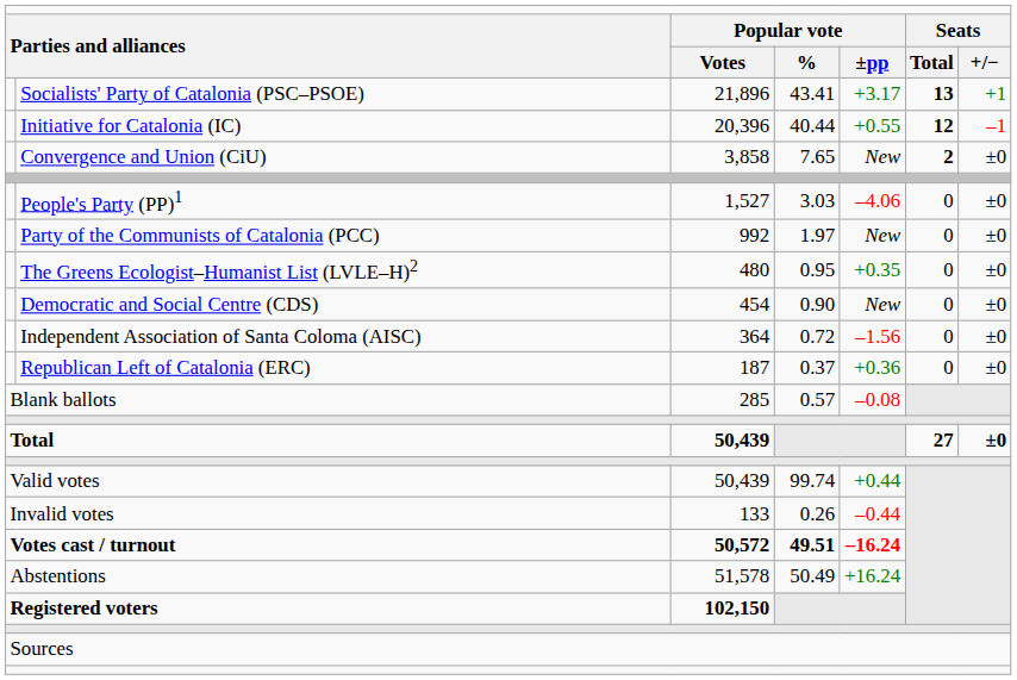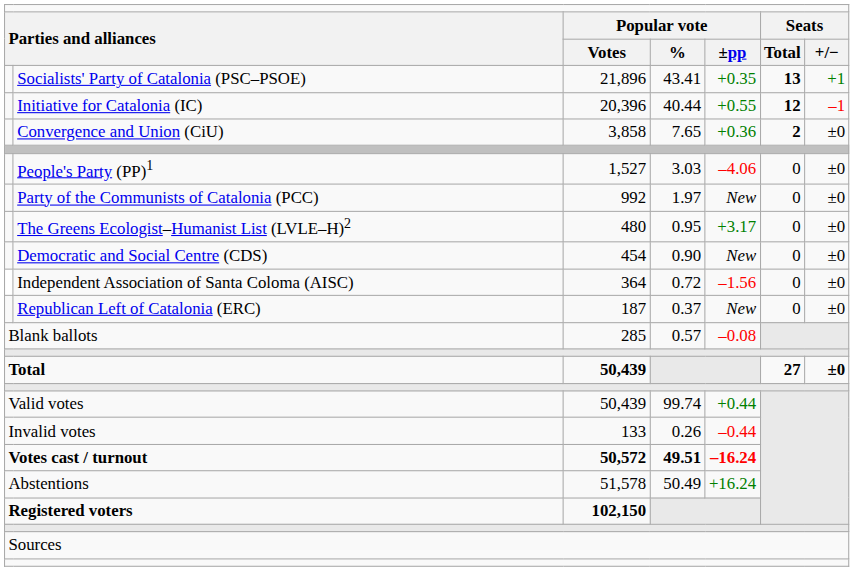Socialists' Party of Catalonia (PSC–PSOE) | column 5: +3.17 -> +0.35
Convergence and Union (CiU) | column 5: New -> +0.36
The Greens Ecologist–Humanist List (LVLE–H)2 | column 5: +0.35 -> +3.17
Republican Left of Catalonia (ERC) | column 5: +0.36 -> New
